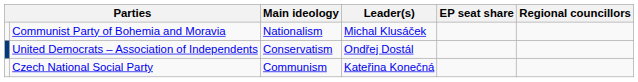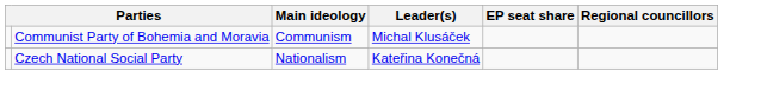Communist Party of Bohemia and Moravia | Main ideology: Nationalism -> Communism
- row: United Democrats – Association of Independents | Conservatism | Ondřej Dostál
Czech National Social Party | Main ideology: Communism -> Nationalism
